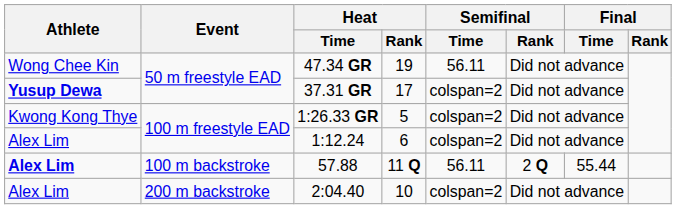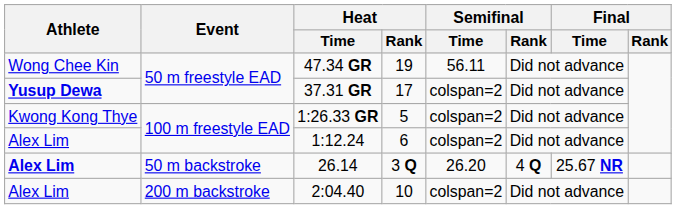+ row: Alex Lim | 50 m backstroke | 26.14 | 3 Q | 26.20 | 4 Q | 25.67 NR
- row: Alex Lim | 100 m backstroke | 57.88 | 11 Q | 56.11 | 2 Q | 55.44
